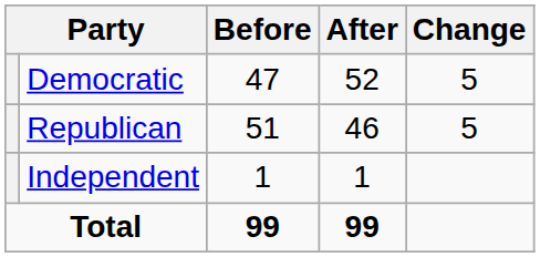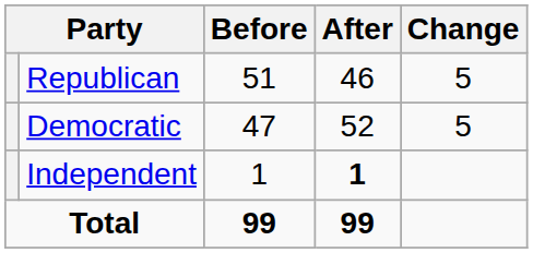rows swapped: Democratic <-> Republican
Independent | After: normal -> bold
